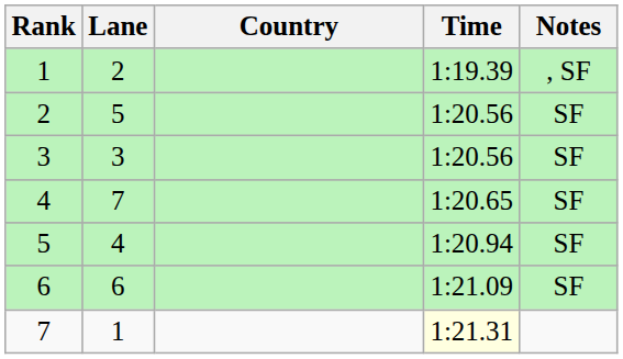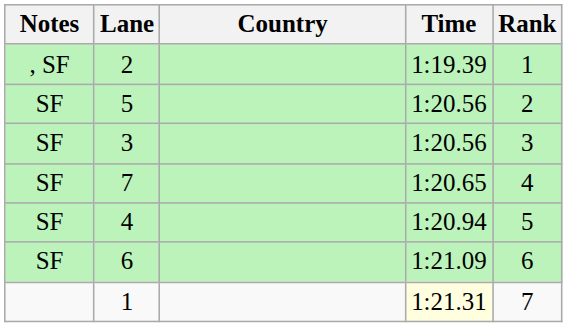columns swapped: Rank <-> Notes
